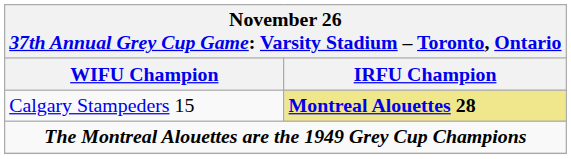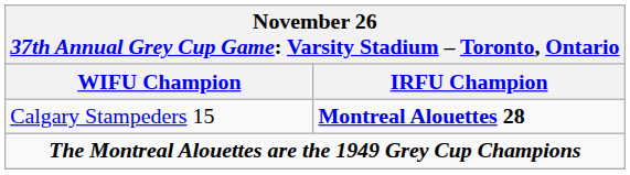Calgary Stampeders 15 | IRFU Champion: khaki background -> no background
